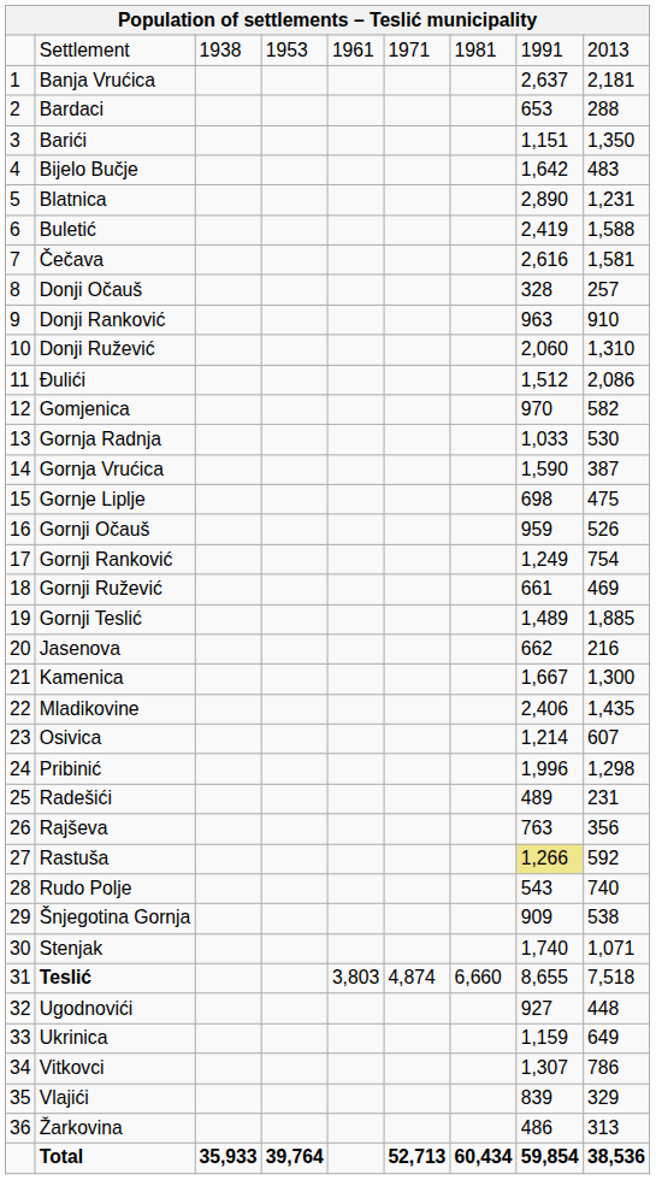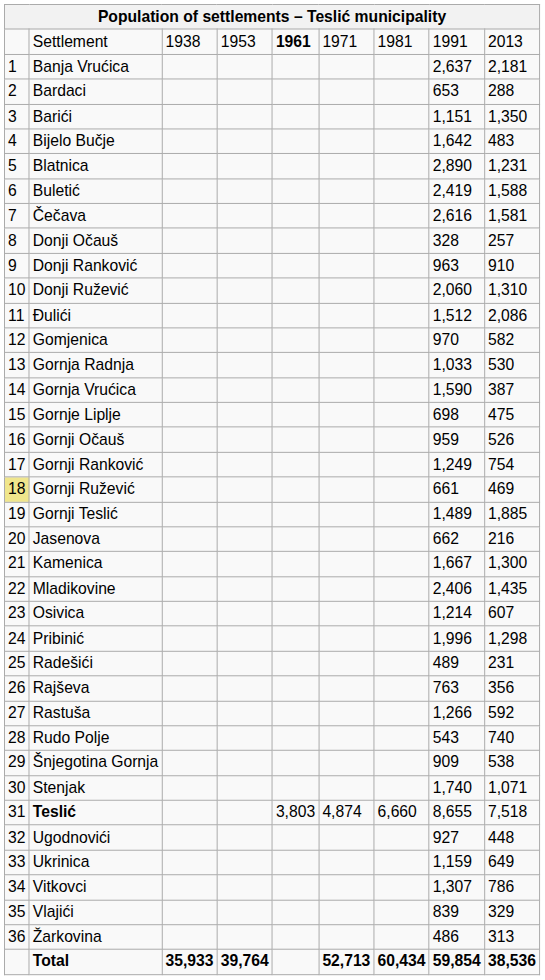Settlement | column 5: normal -> bold
Gornji Ružević | column 1: no background -> khaki background
Rastuša | column 8: khaki background -> no background
